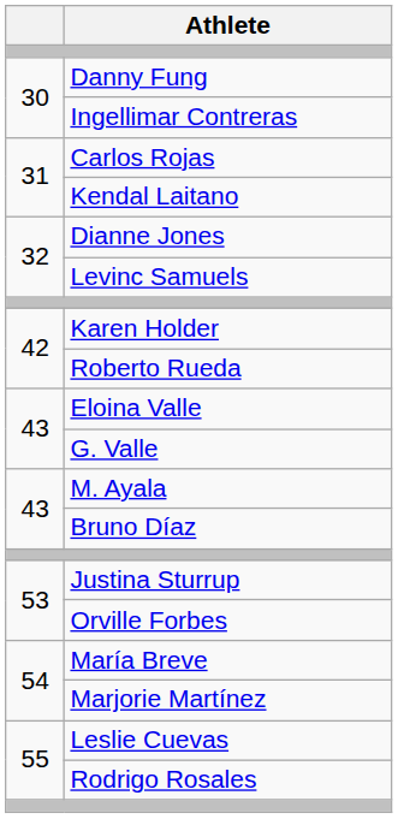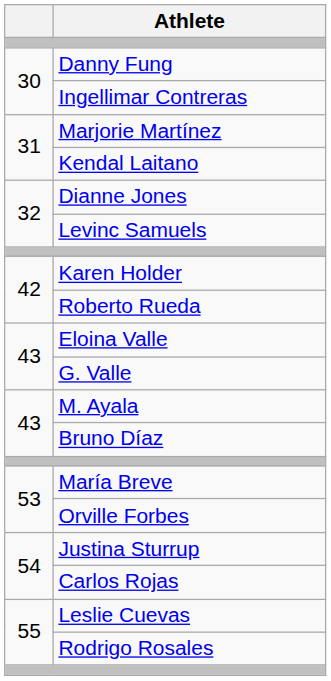row 5 | Athlete: Carlos Rojas -> Marjorie Martínez
row 17 | Athlete: Justina Sturrup -> María Breve
row 19 | Athlete: María Breve -> Justina Sturrup
row 20 | Athlete: Marjorie Martínez -> Carlos Rojas
